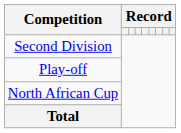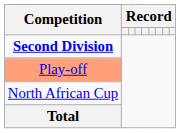Second Division | Competition: normal -> bold
Play-off | Competition: no background -> lightsalmon background
